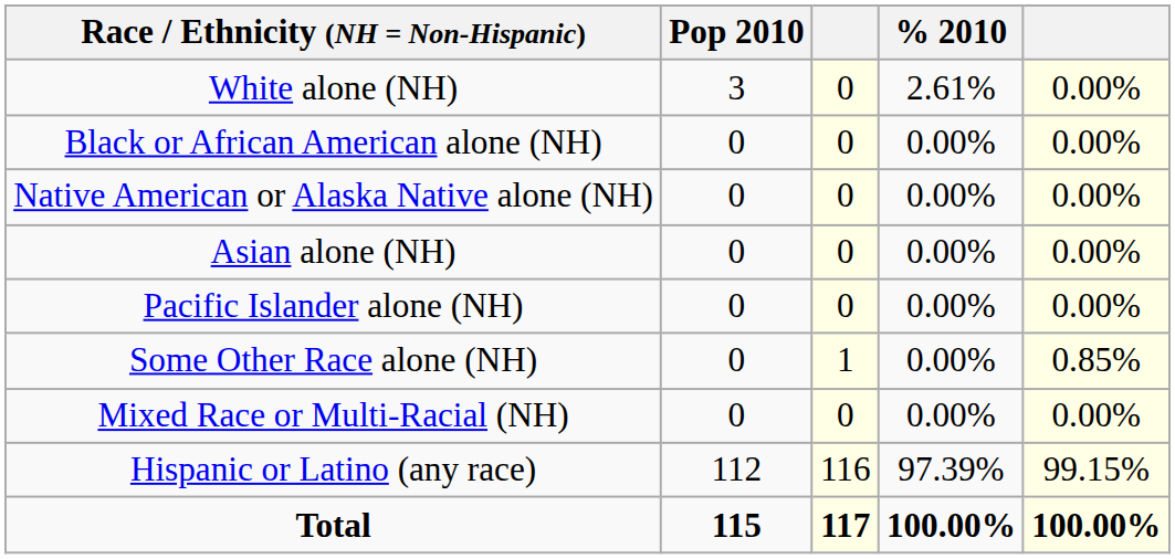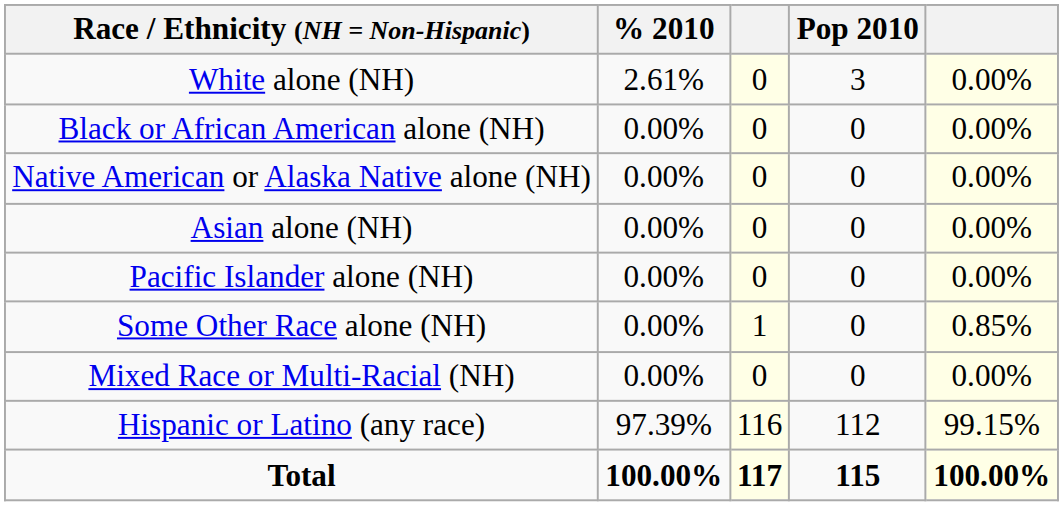columns swapped: Pop 2010 <-> % 2010
